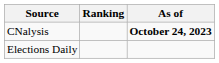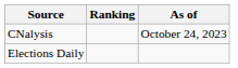CNalysis | As of: bold -> normal
